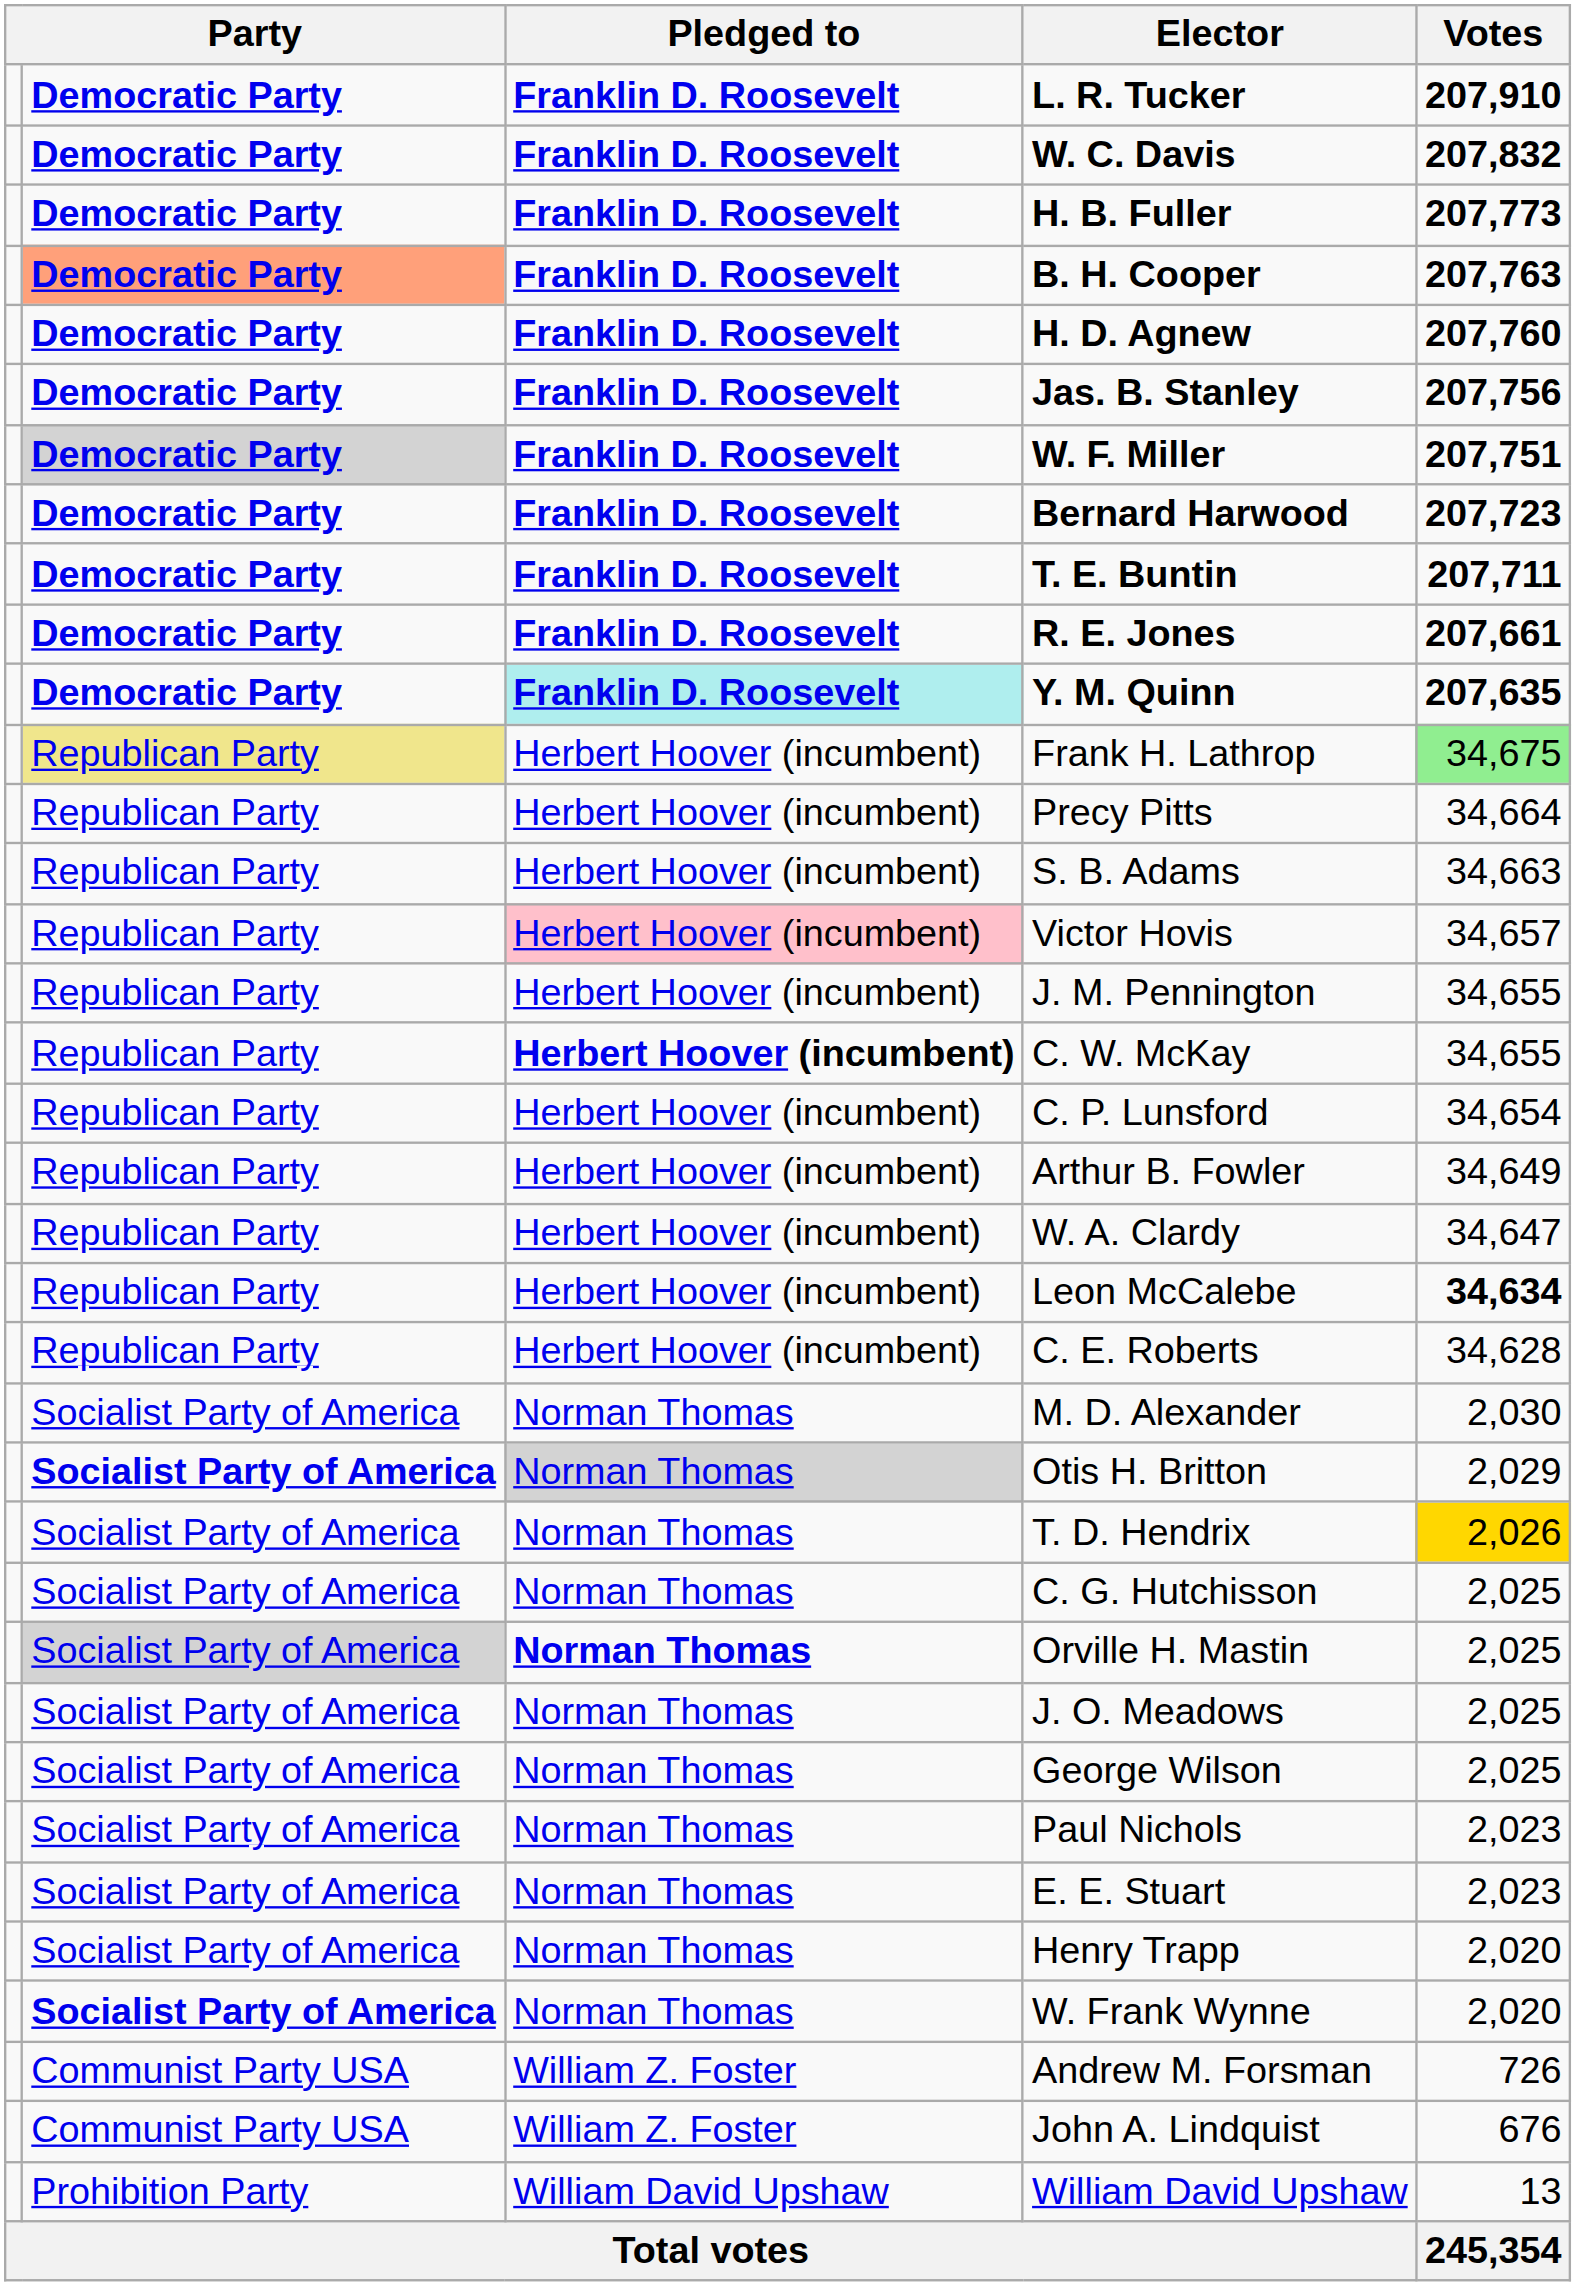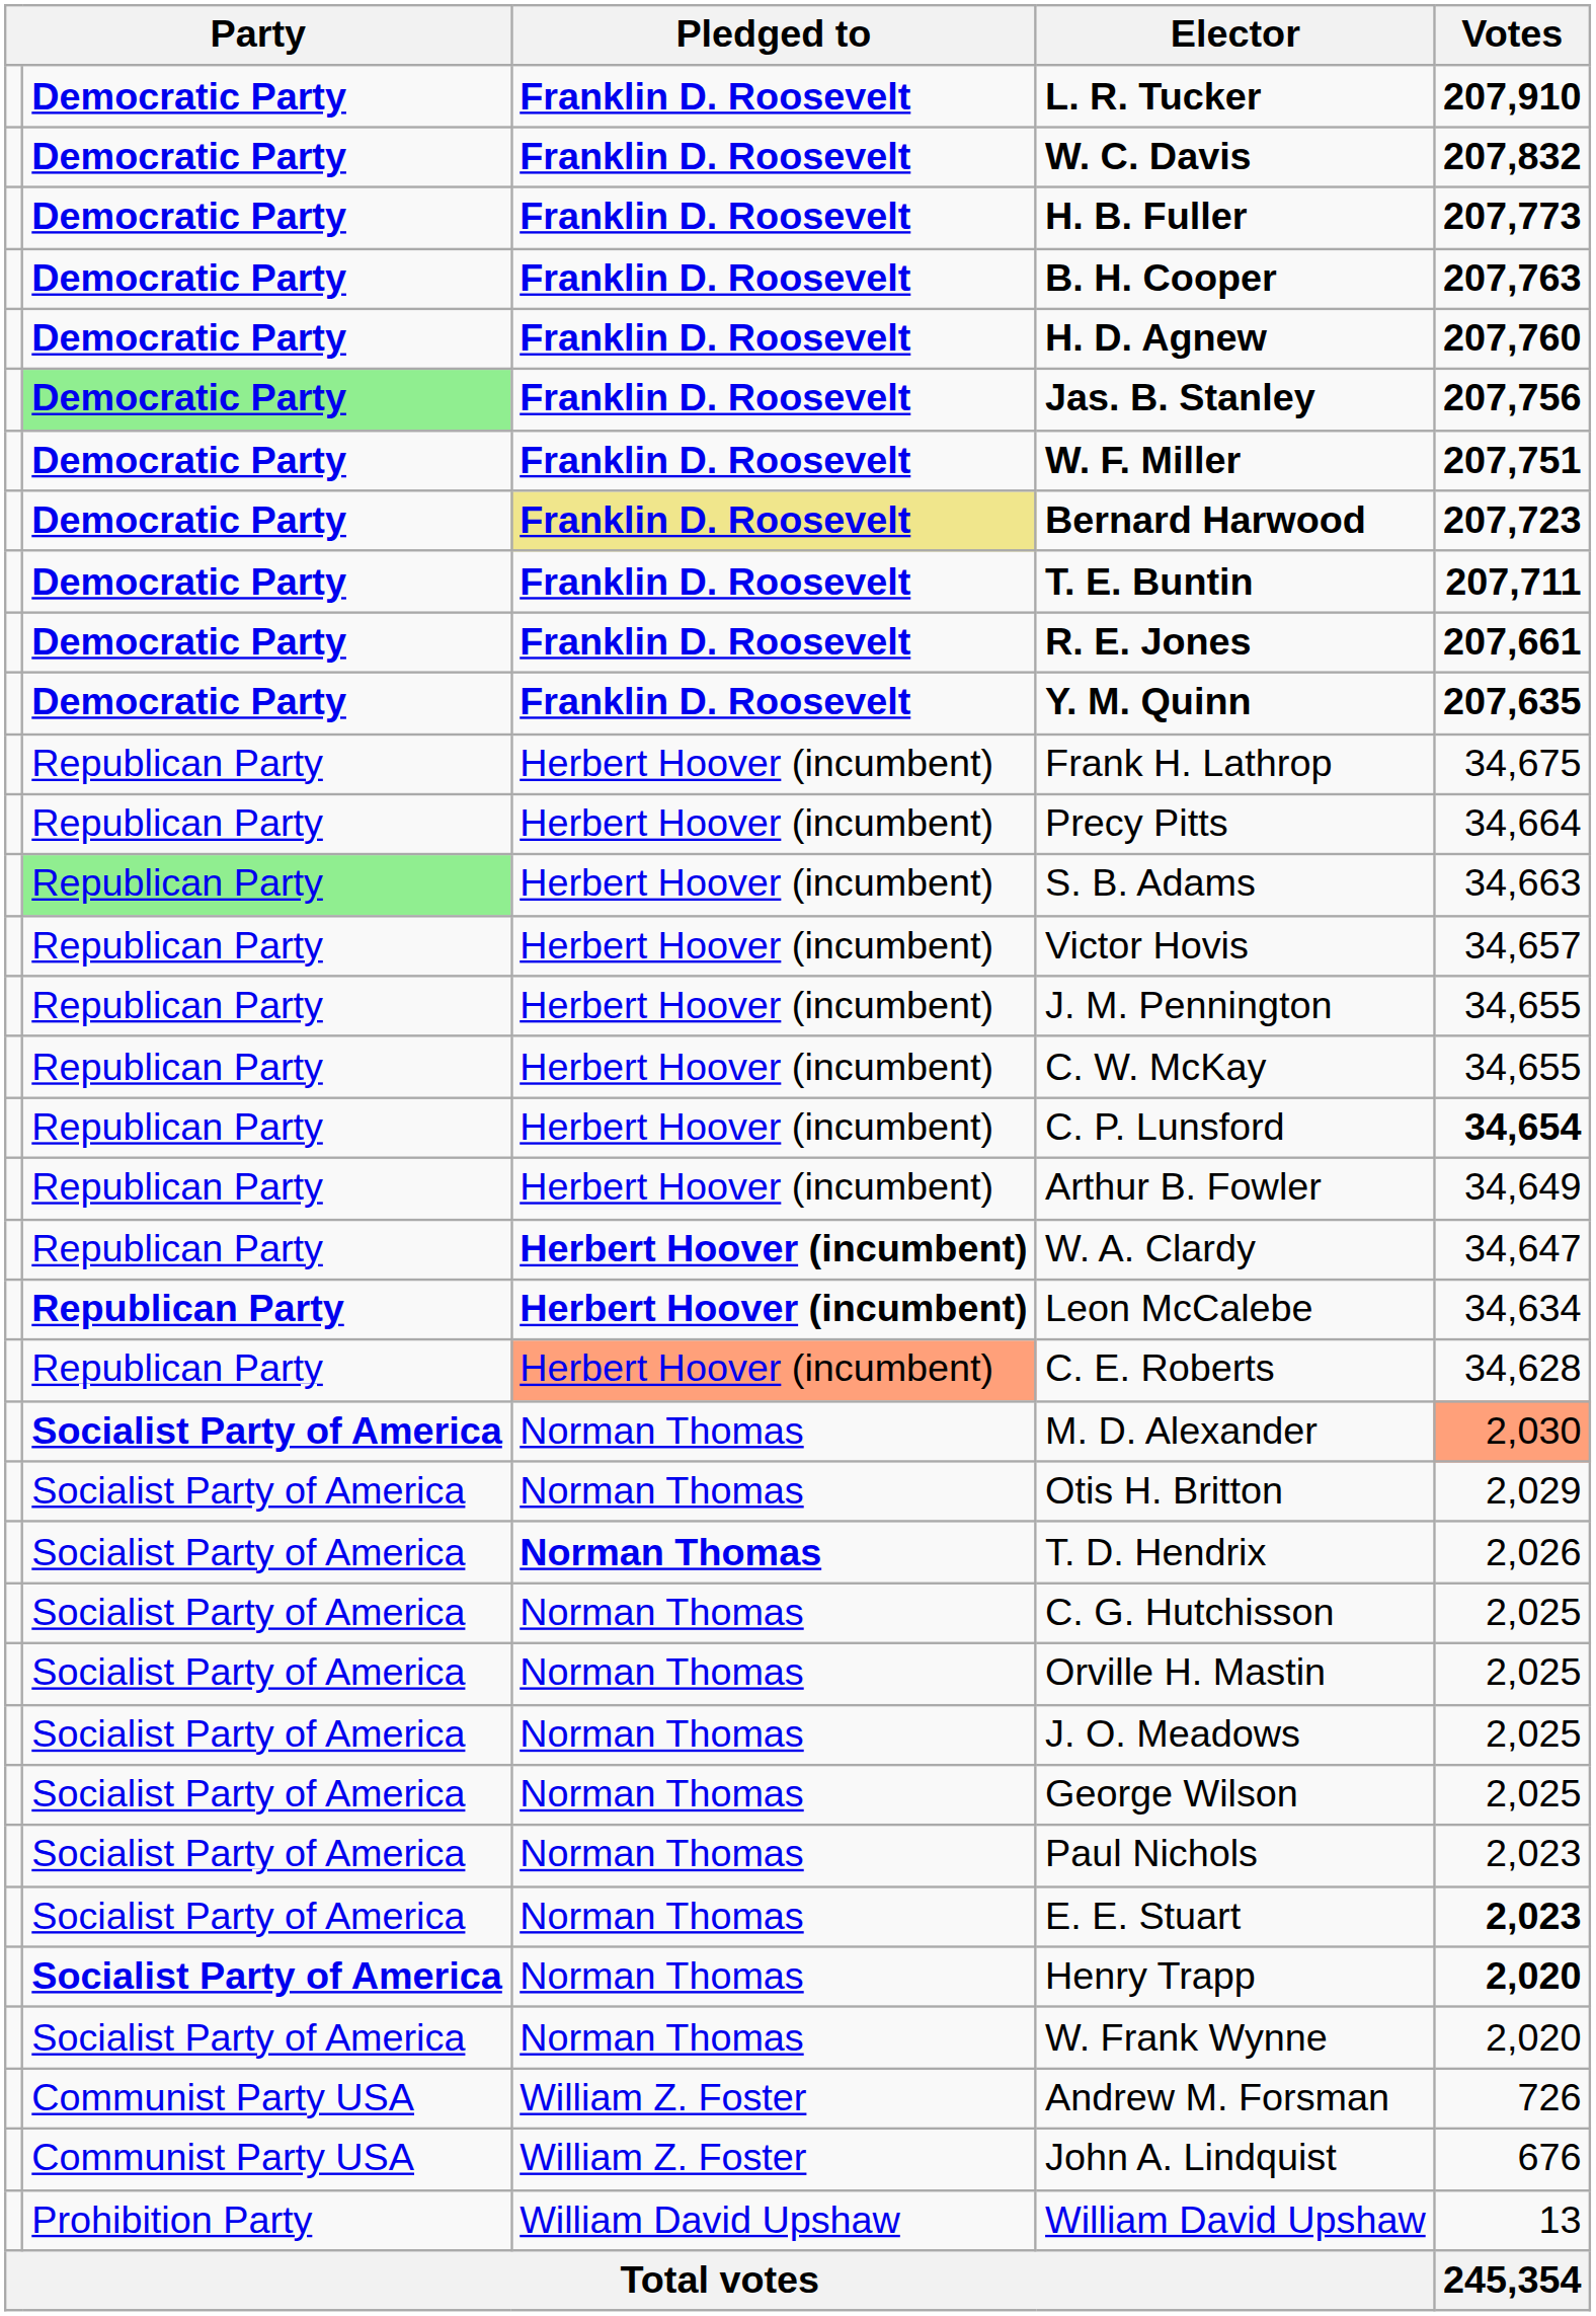B. H. Cooper | column 2: lightsalmon background -> no background
Jas. B. Stanley | column 2: no background -> lightgreen background
W. F. Miller | column 2: lightgrey background -> no background
Bernard Harwood | Pledged to: no background -> khaki background
Y. M. Quinn | Pledged to: paleturquoise background -> no background
Frank H. Lathrop | column 2: khaki background -> no background
Frank H. Lathrop | Votes: lightgreen background -> no background
S. B. Adams | column 2: no background -> lightgreen background
Victor Hovis | Pledged to: pink background -> no background
C. W. McKay | Pledged to: bold -> normal
C. P. Lunsford | Votes: normal -> bold
W. A. Clardy | Pledged to: normal -> bold
Leon McCalebe | column 2: normal -> bold
Leon McCalebe | Pledged to: normal -> bold
Leon McCalebe | Votes: bold -> normal
C. E. Roberts | Pledged to: no background -> lightsalmon background
M. D. Alexander | column 2: normal -> bold
M. D. Alexander | Votes: no background -> lightsalmon background
Otis H. Britton | column 2: bold -> normal
Otis H. Britton | Pledged to: lightgrey background -> no background
T. D. Hendrix | Pledged to: normal -> bold
T. D. Hendrix | Votes: gold background -> no background
Orville H. Mastin | column 2: lightgrey background -> no background
Orville H. Mastin | Pledged to: bold -> normal
E. E. Stuart | Votes: normal -> bold
Henry Trapp | column 2: normal -> bold
Henry Trapp | Votes: normal -> bold
W. Frank Wynne | column 2: bold -> normal
